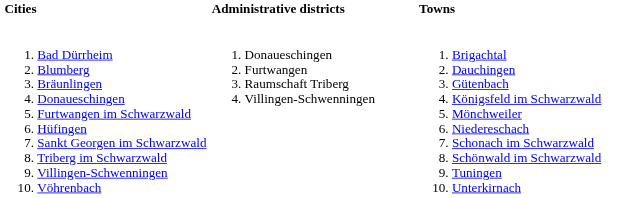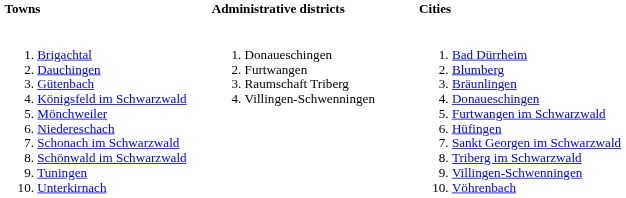columns swapped: Cities <-> Towns
